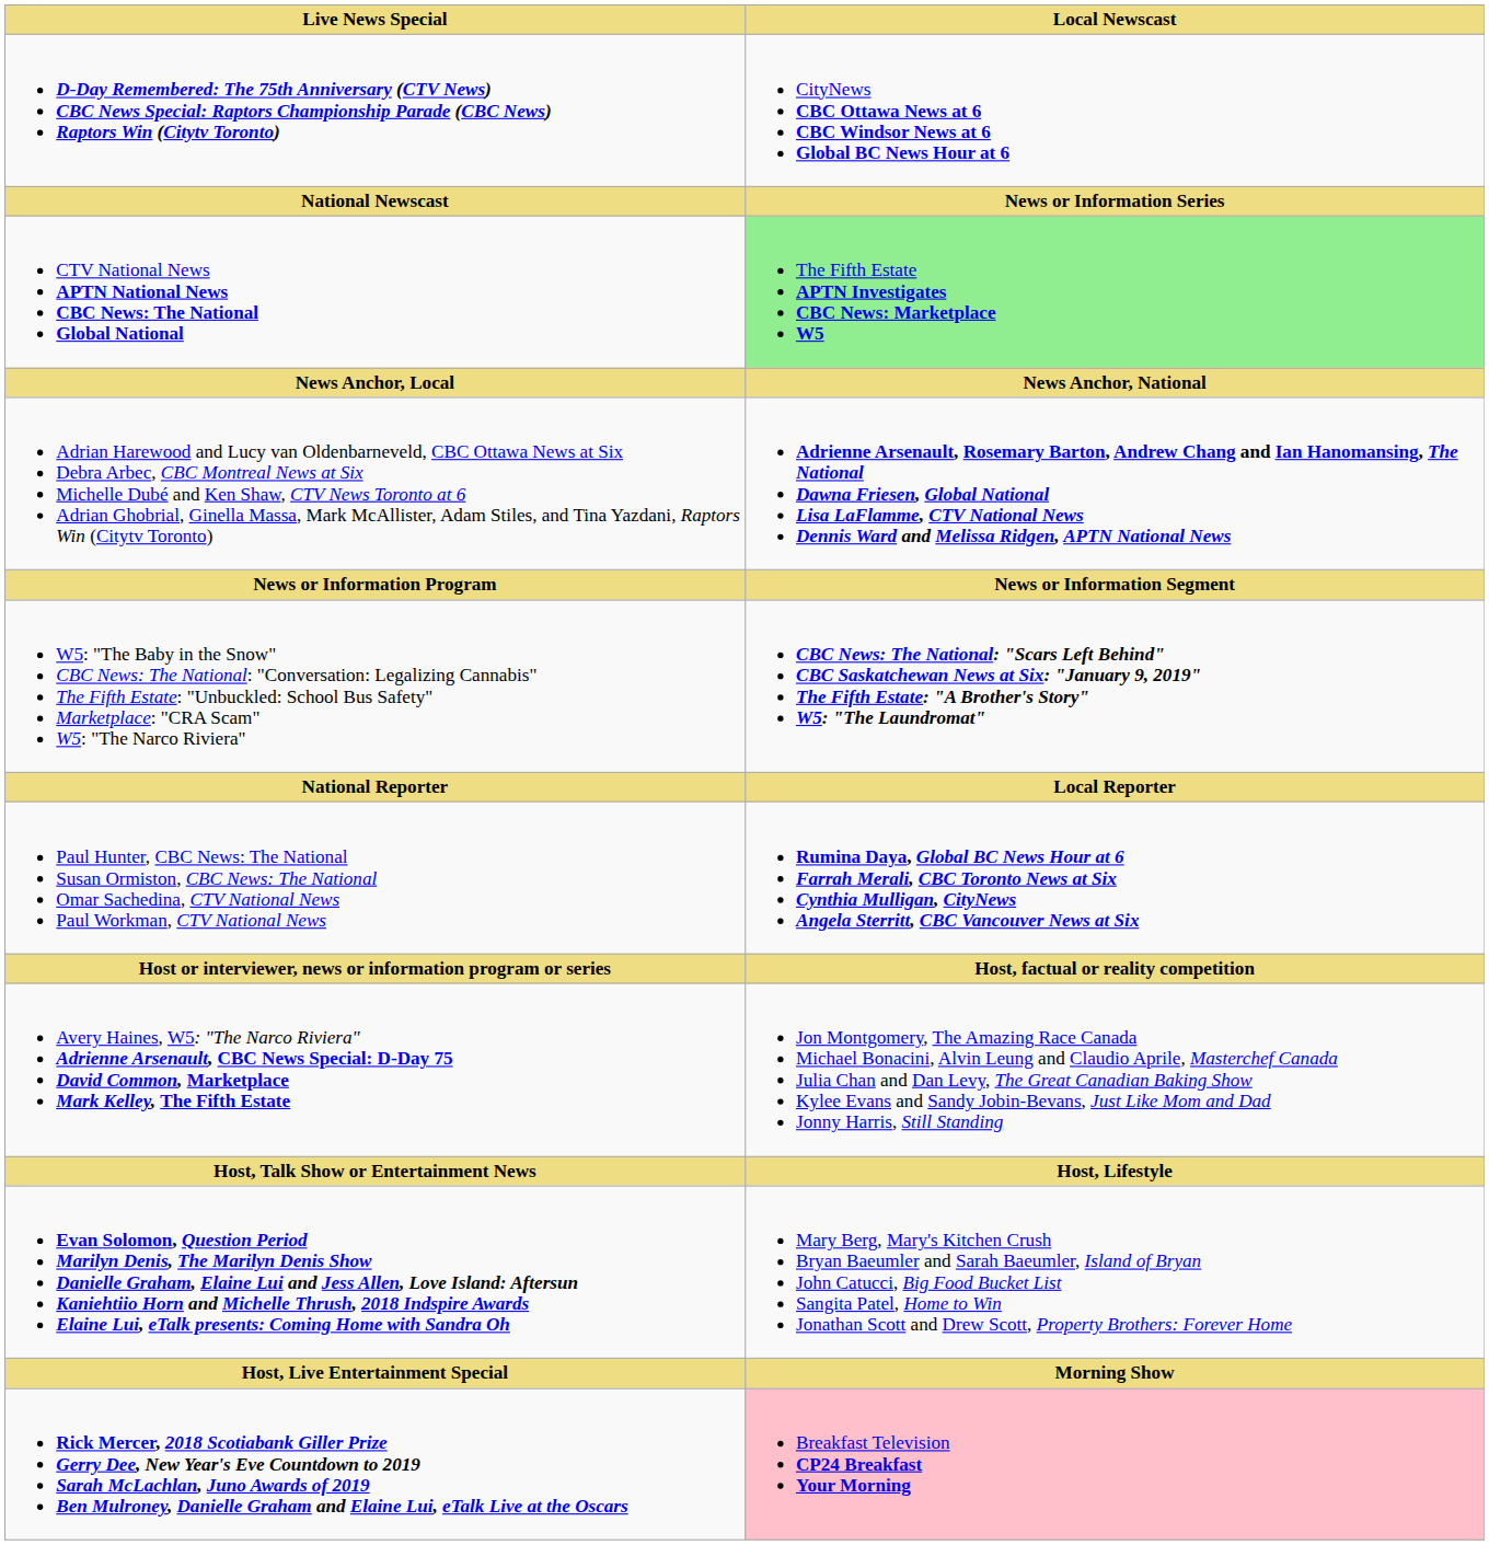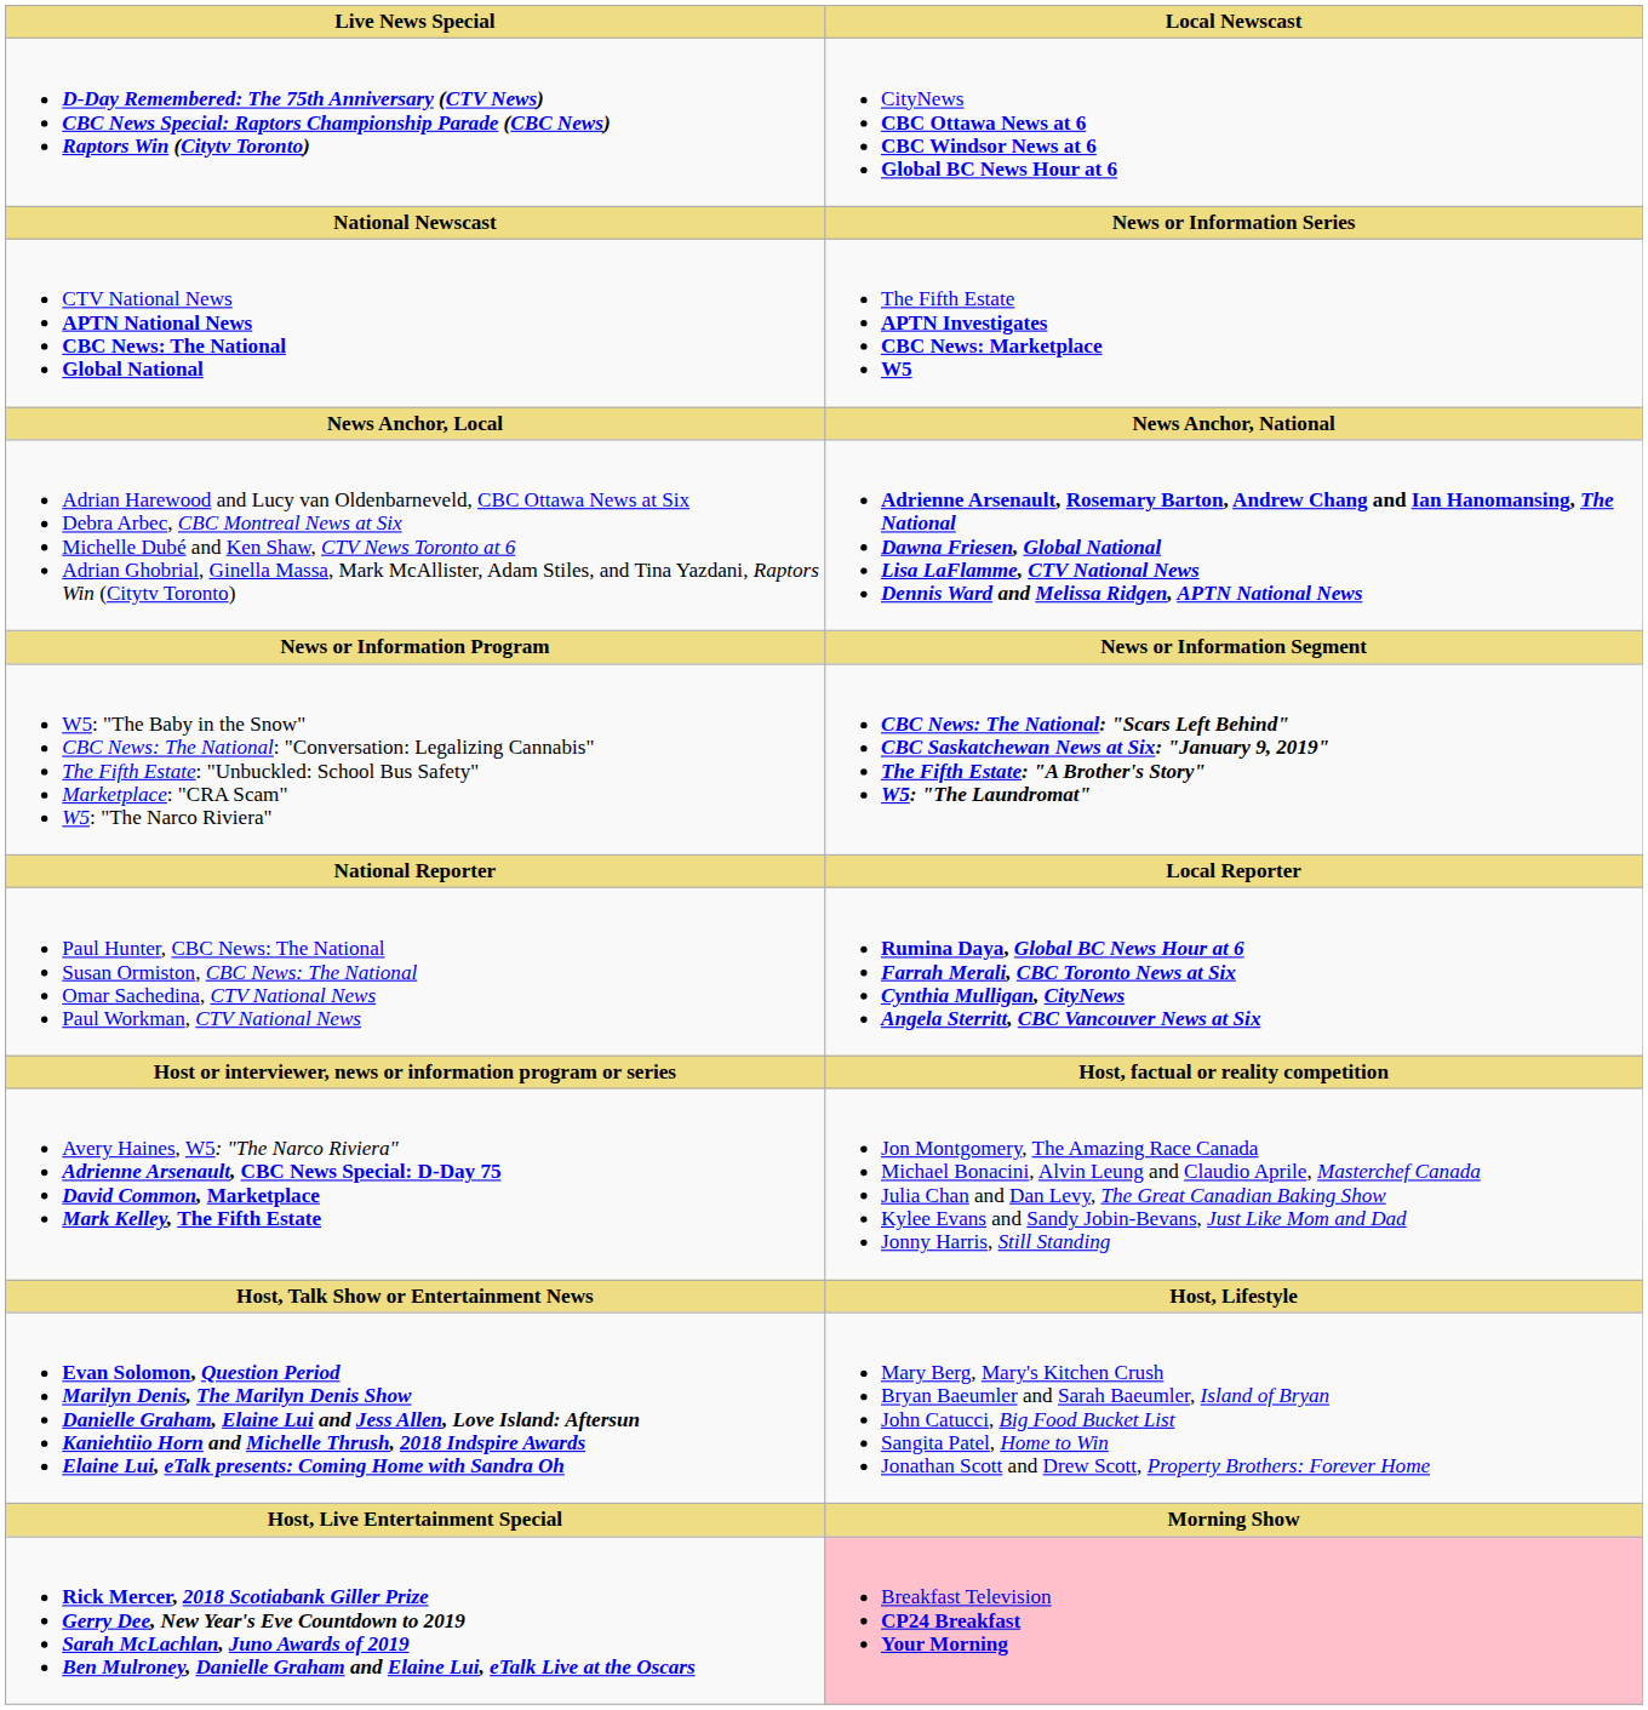row 4 | Local Newscast: lightgreen background -> no background
